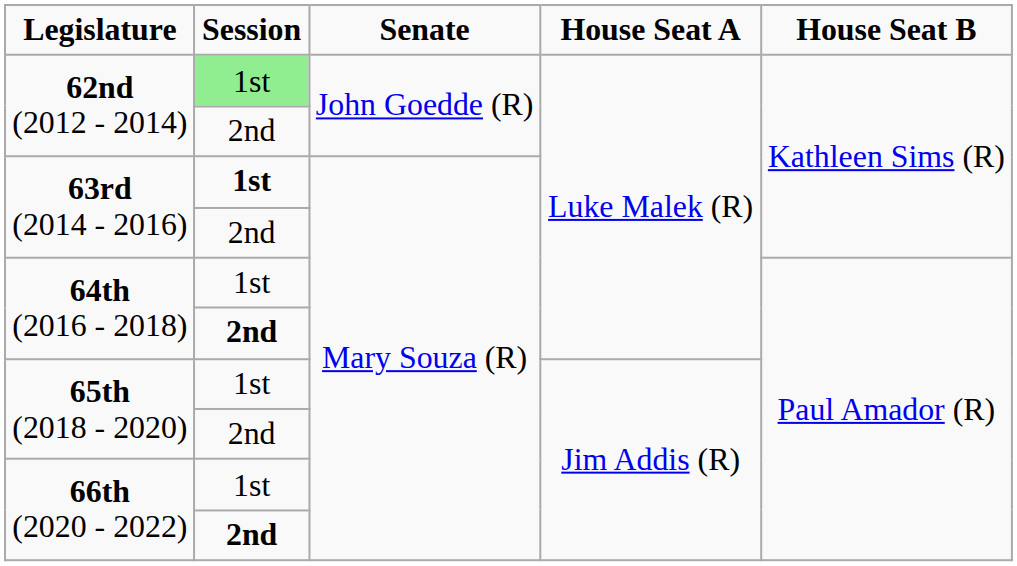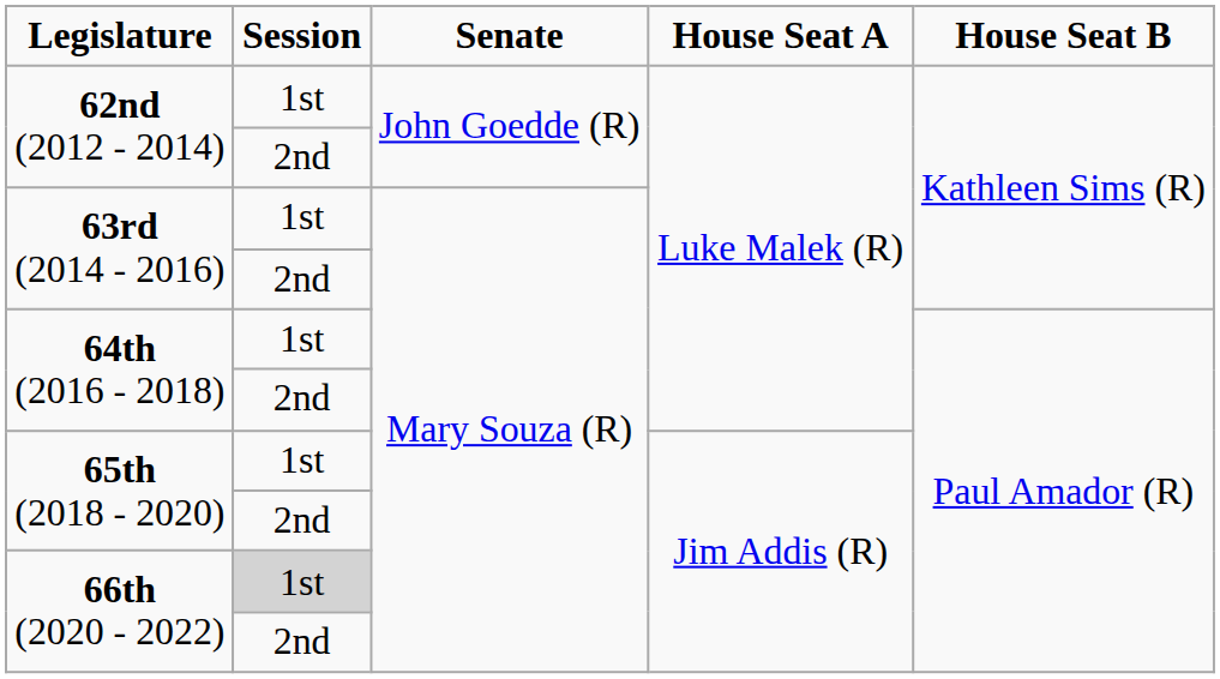62nd (2012 - 2014) / 1st | Session: lightgreen background -> no background
63rd (2014 - 2016) / 1st | Session: bold -> normal
64th (2016 - 2018) / 2nd | Session: bold -> normal
66th (2020 - 2022) / 1st | Session: no background -> lightgrey background
66th (2020 - 2022) / 2nd | Session: bold -> normal
